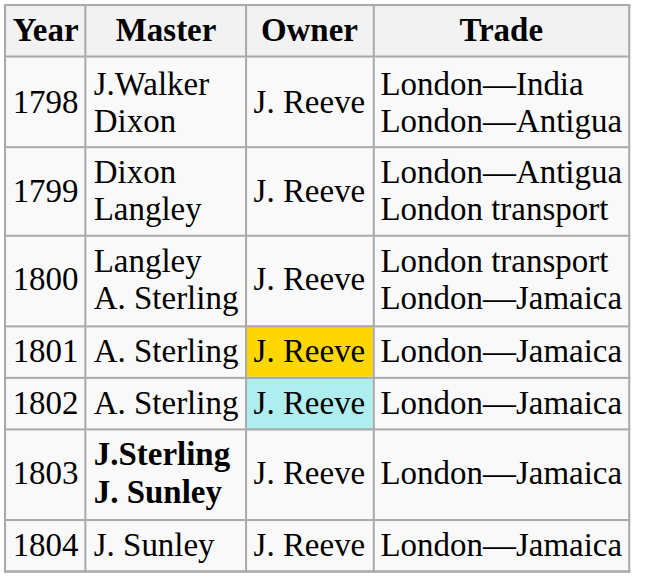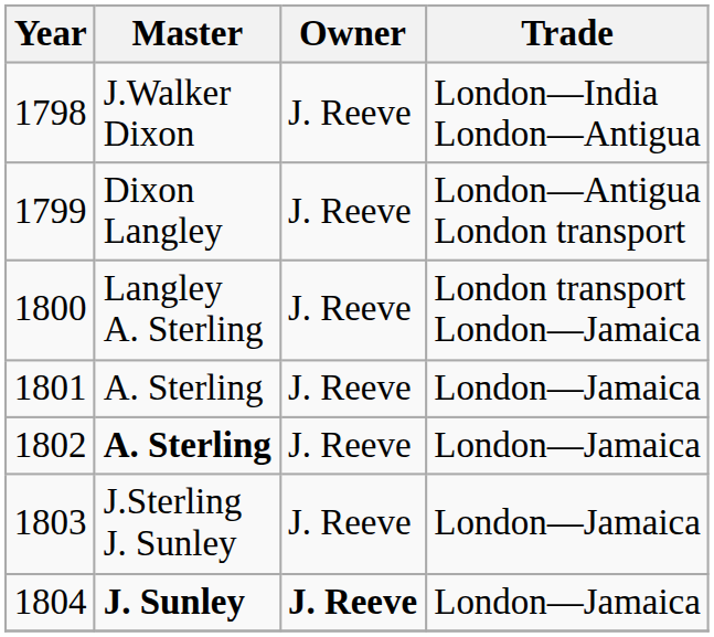1801 | Owner: gold background -> no background
1802 | Master: normal -> bold
1802 | Owner: paleturquoise background -> no background
1803 | Master: bold -> normal
1804 | Master: normal -> bold
1804 | Owner: normal -> bold
